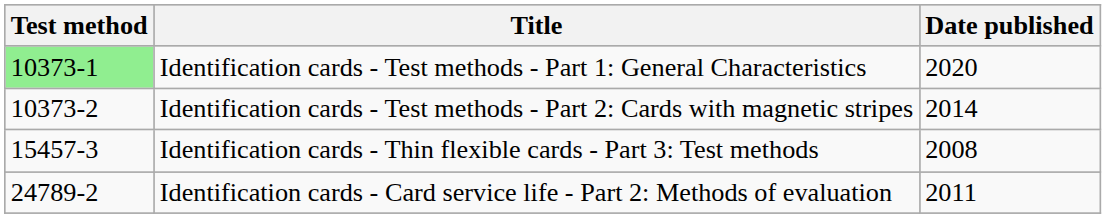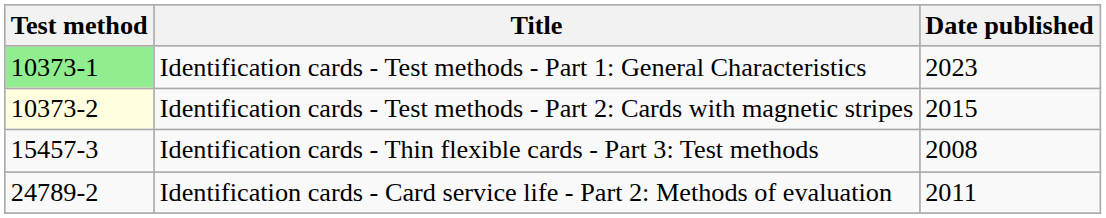row 2 | Date published: 2020 -> 2023
row 3 | Test method: no background -> lightyellow background
row 3 | Date published: 2014 -> 2015
